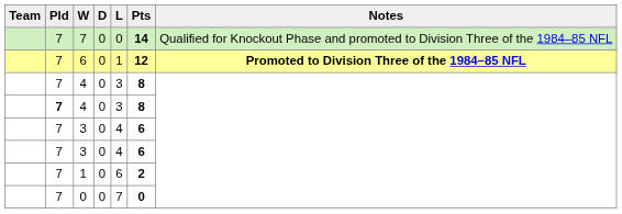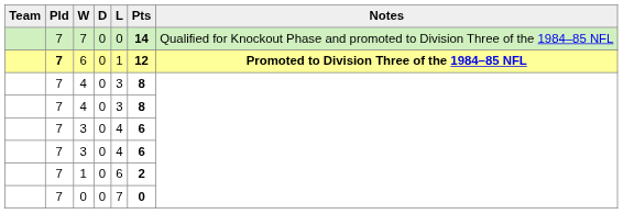row 3 | Pld: normal -> bold
row 5 | Pld: bold -> normal
